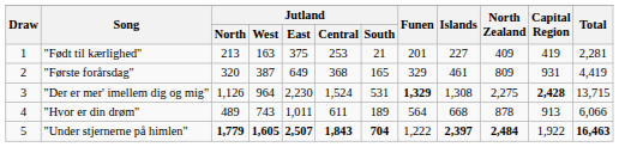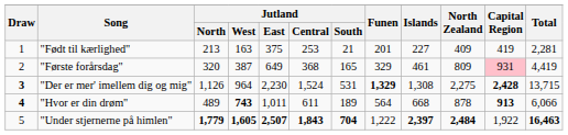"Første forårsdag" | Capital Region: no background -> pink background
"Der er mer' imellem dig og mig" | Draw: normal -> bold
"Hvor er din drøm" | Draw: normal -> bold
"Hvor er din drøm" | Jutland / West: normal -> bold
"Hvor er din drøm" | Capital Region: normal -> bold
